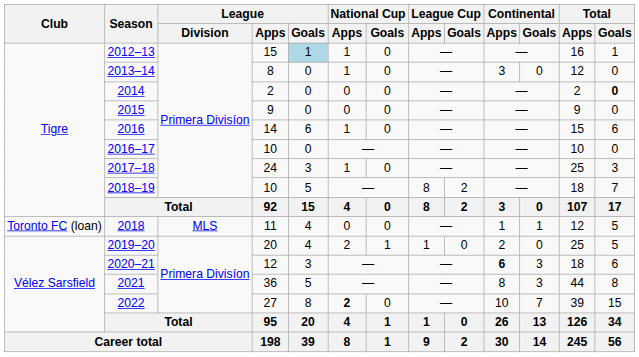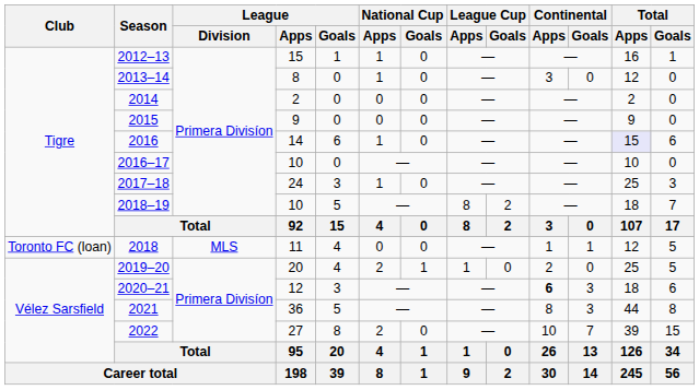2012–13 | League / Goals: lightblue background -> no background
2014 | Total / Goals: bold -> normal
2016 | Total / Apps: no background -> lavender background
2022 | National Cup / Apps: bold -> normal
